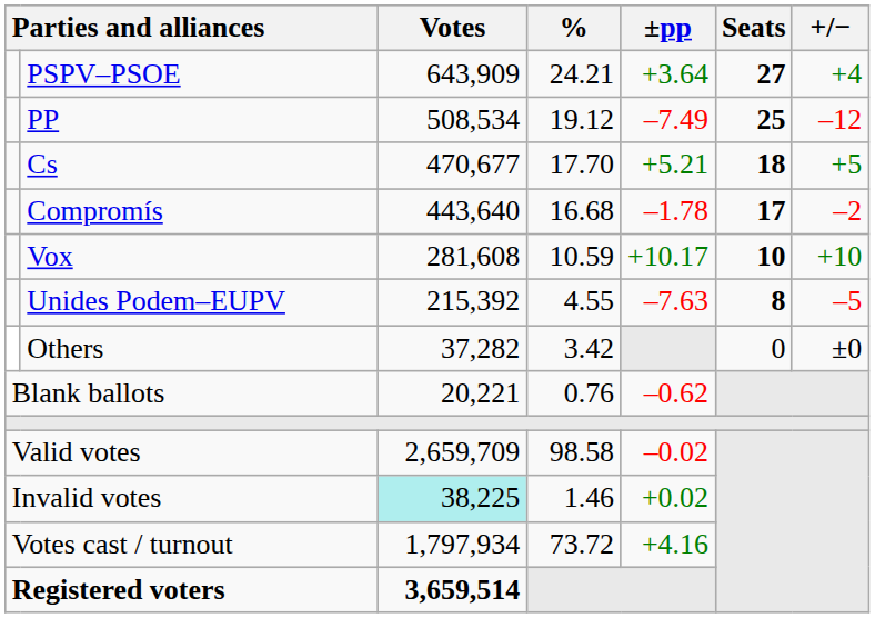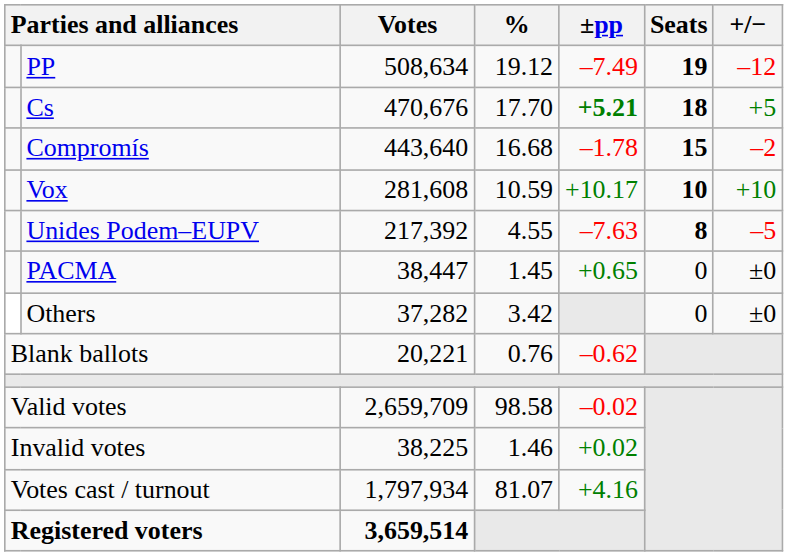- row: PSPV–PSOE | 643,909 | 24.21 | +3.64 | 27 | +4
PP | Votes: 508,534 -> 508,634
PP | Seats: 25 -> 19
Cs | Votes: 470,677 -> 470,676
Cs | ±pp: normal -> bold
Compromís | Seats: 17 -> 15
Unides Podem–EUPV | Votes: 215,392 -> 217,392
+ row: PACMA | 38,447 | 1.45 | +0.65 | 0 | ±0
Invalid votes | Votes: paleturquoise background -> no background
Votes cast / turnout | %: 73.72 -> 81.07
